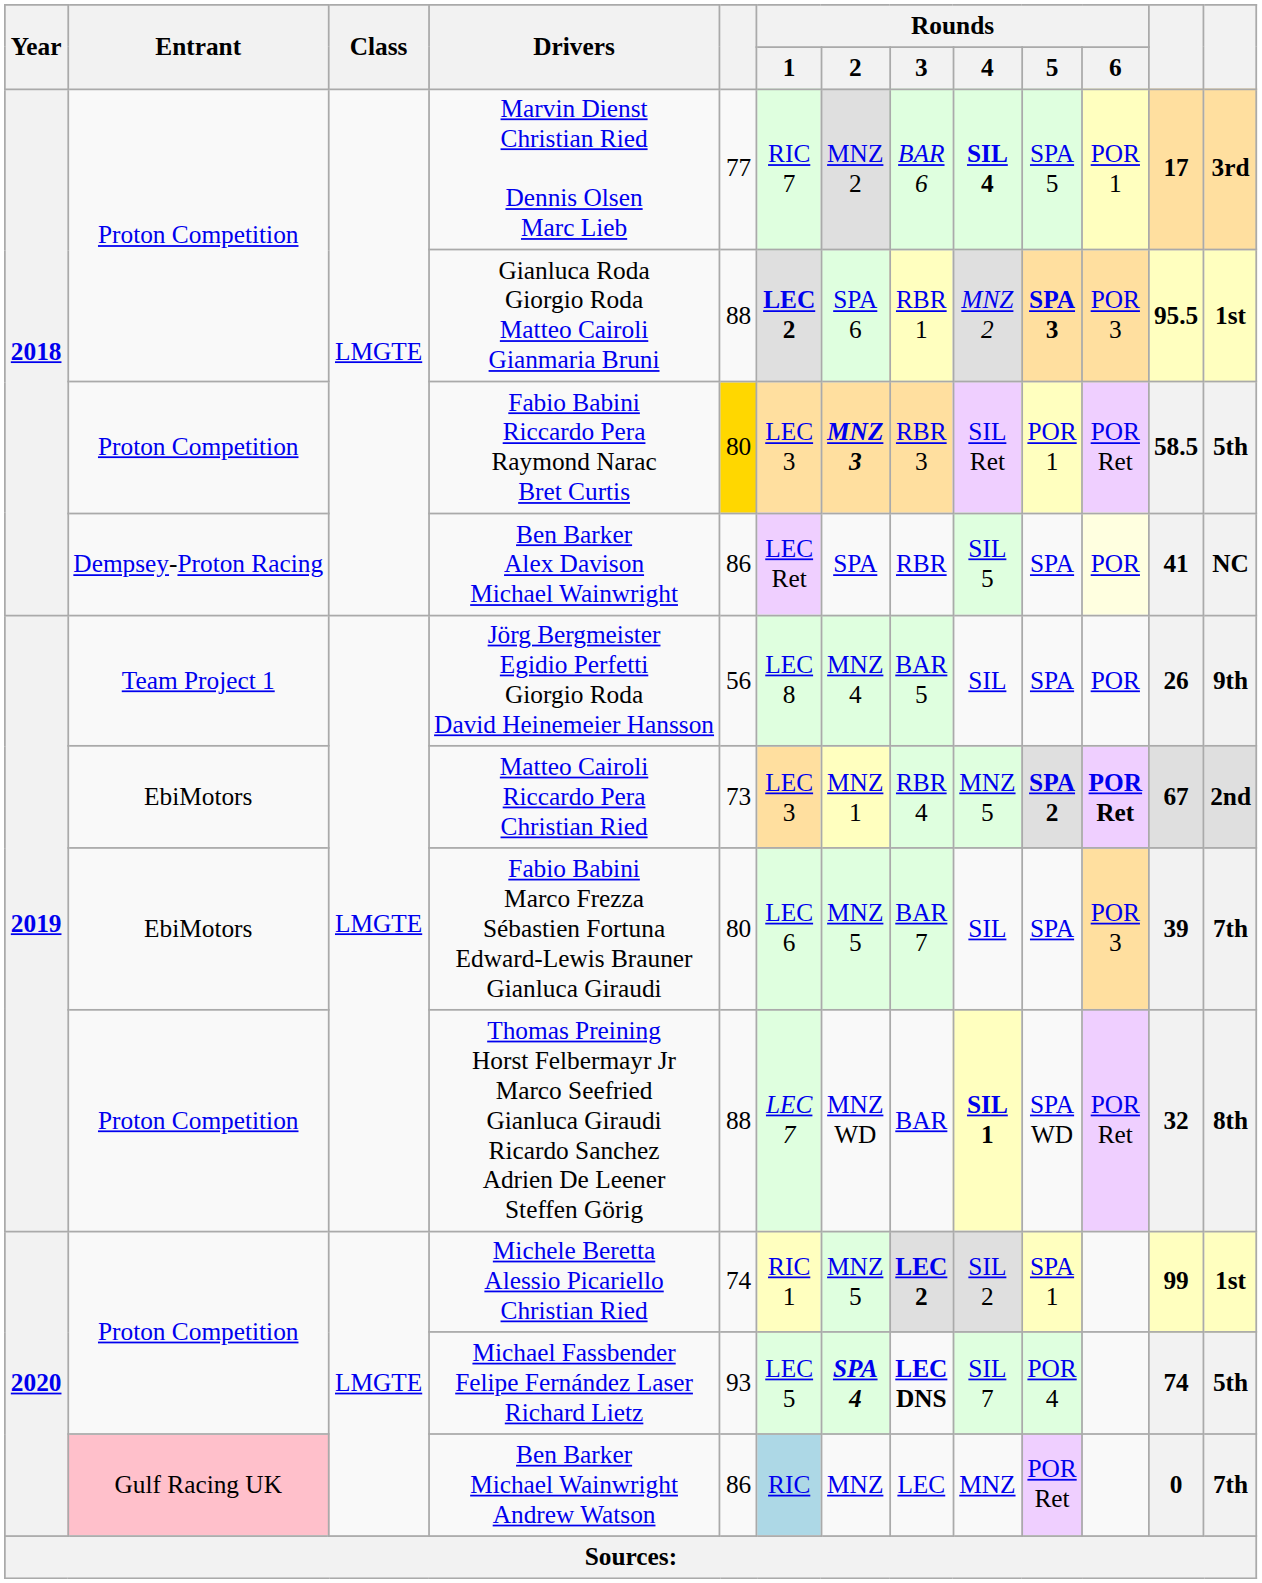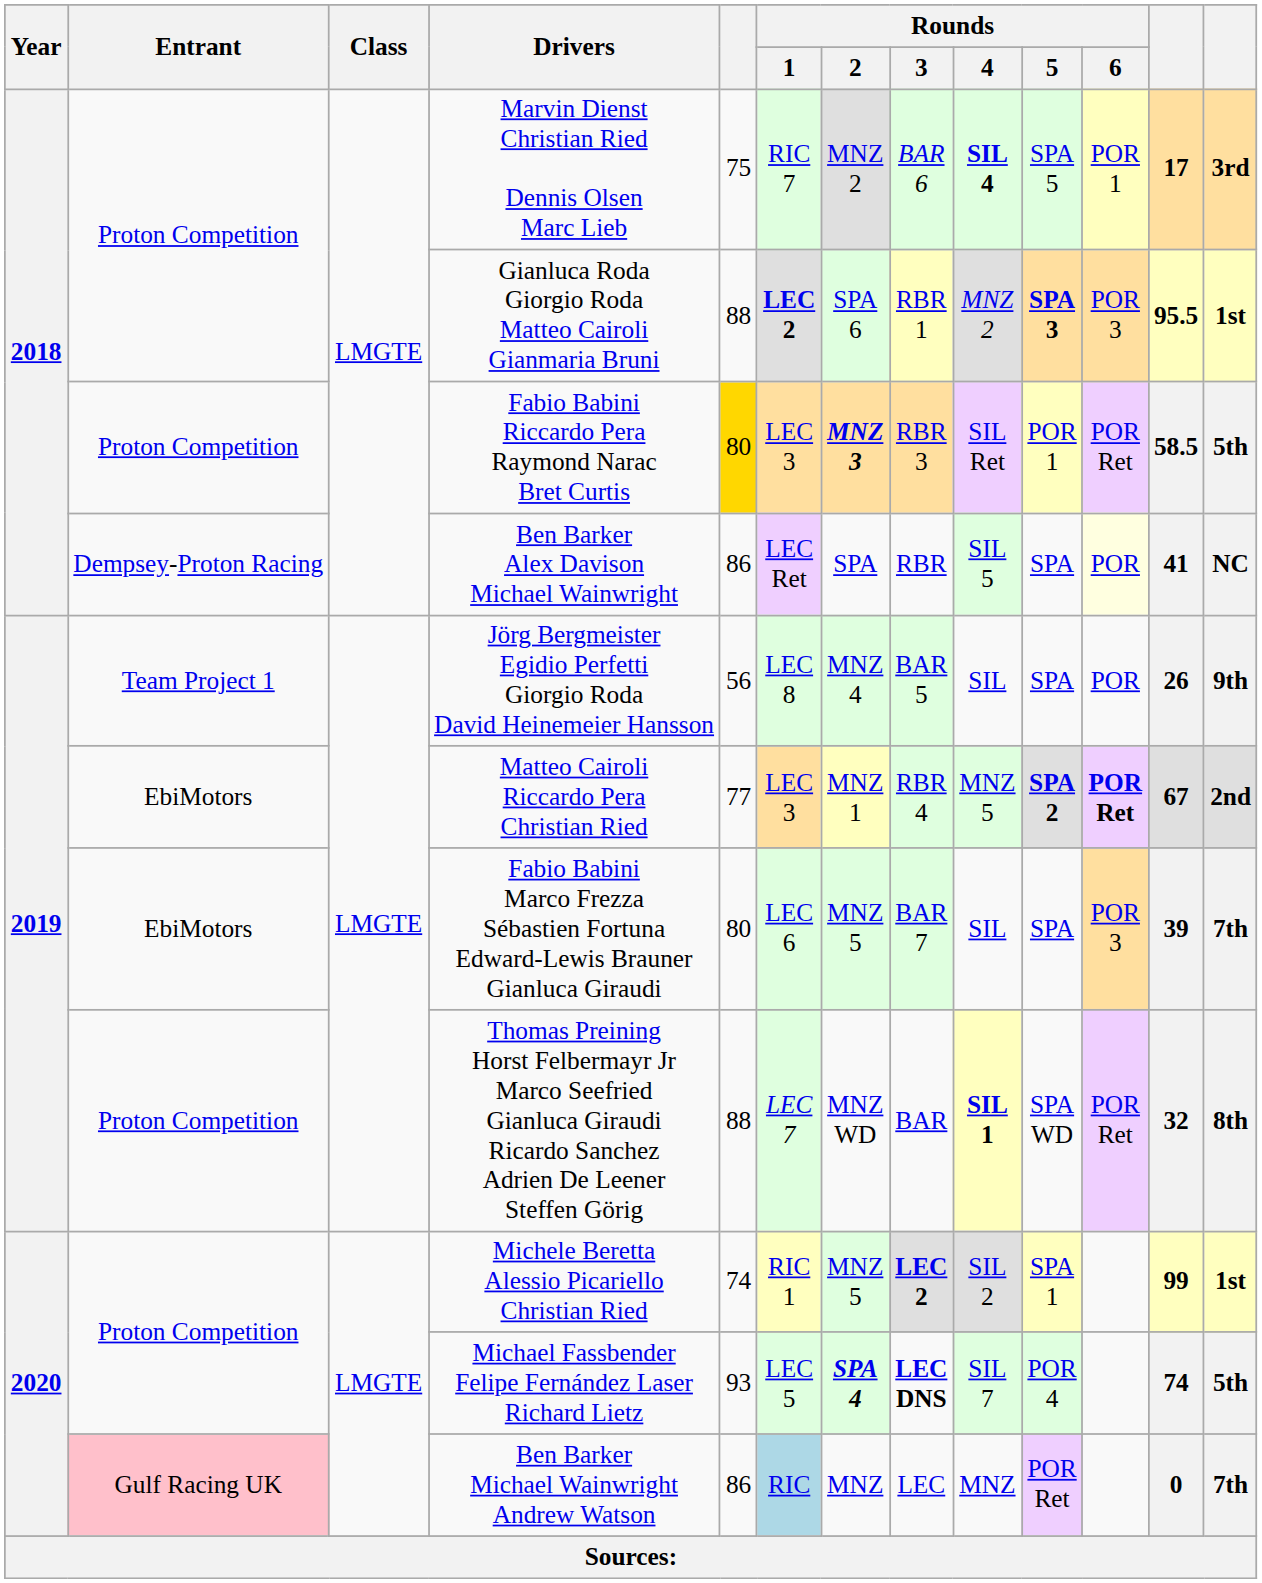Marvin Dienst Christian Ried Dennis Olsen Marc Lieb | column 5: 77 -> 75
Matteo Cairoli Riccardo Pera Christian Ried | column 5: 73 -> 77
